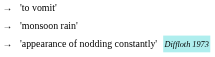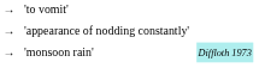row 2 | column 2: 'monsoon rain' -> 'appearance of nodding constantly'
row 3 | column 2: 'appearance of nodding constantly' -> 'monsoon rain'
